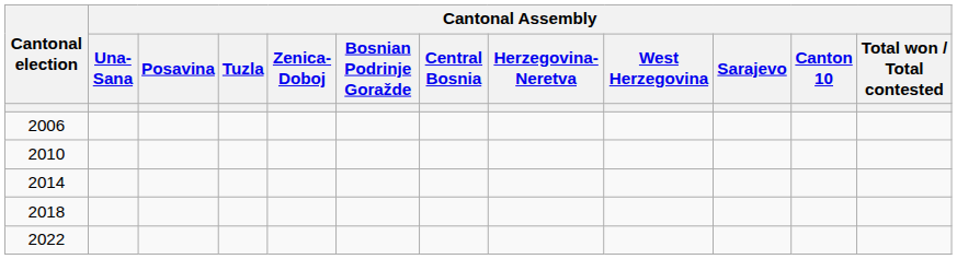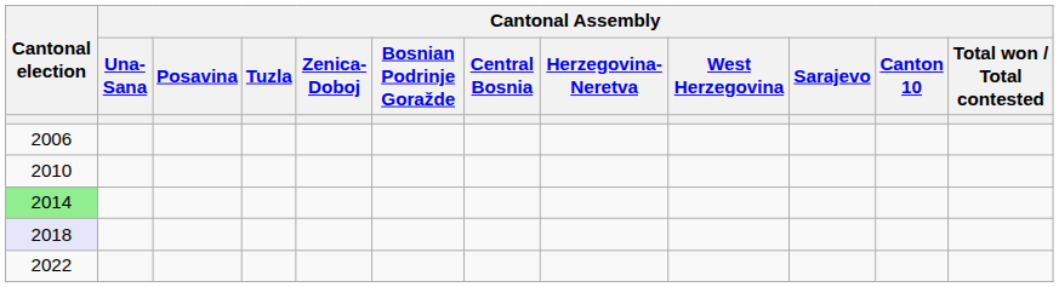2014 | Cantonal election: no background -> lightgreen background
2018 | Cantonal election: no background -> lavender background
